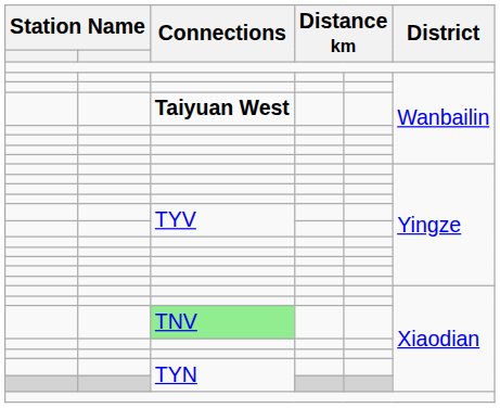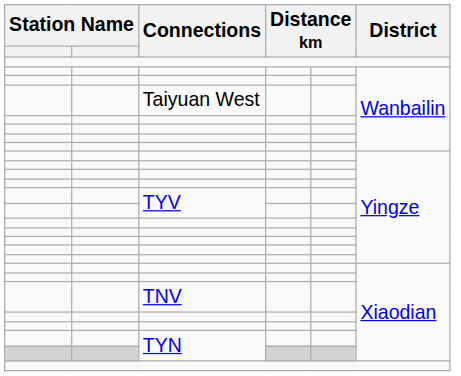Taiyuan West | Connections: bold -> normal
TNV | Connections: lightgreen background -> no background
